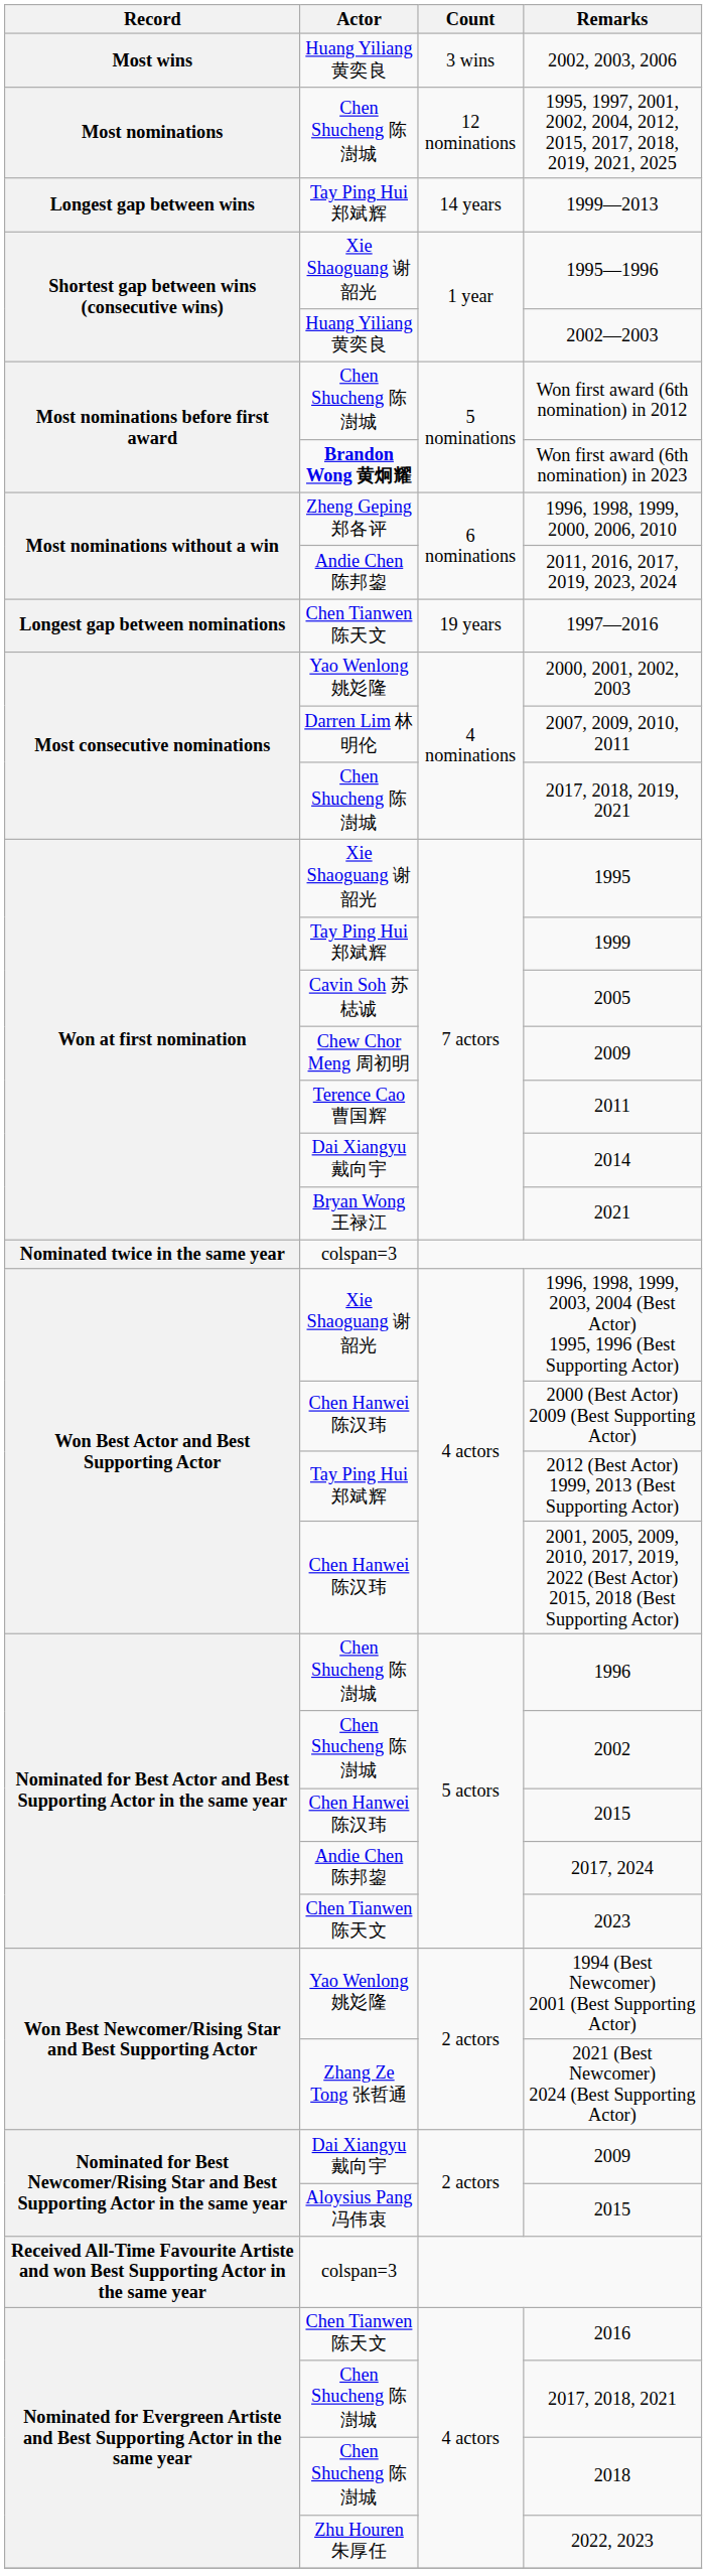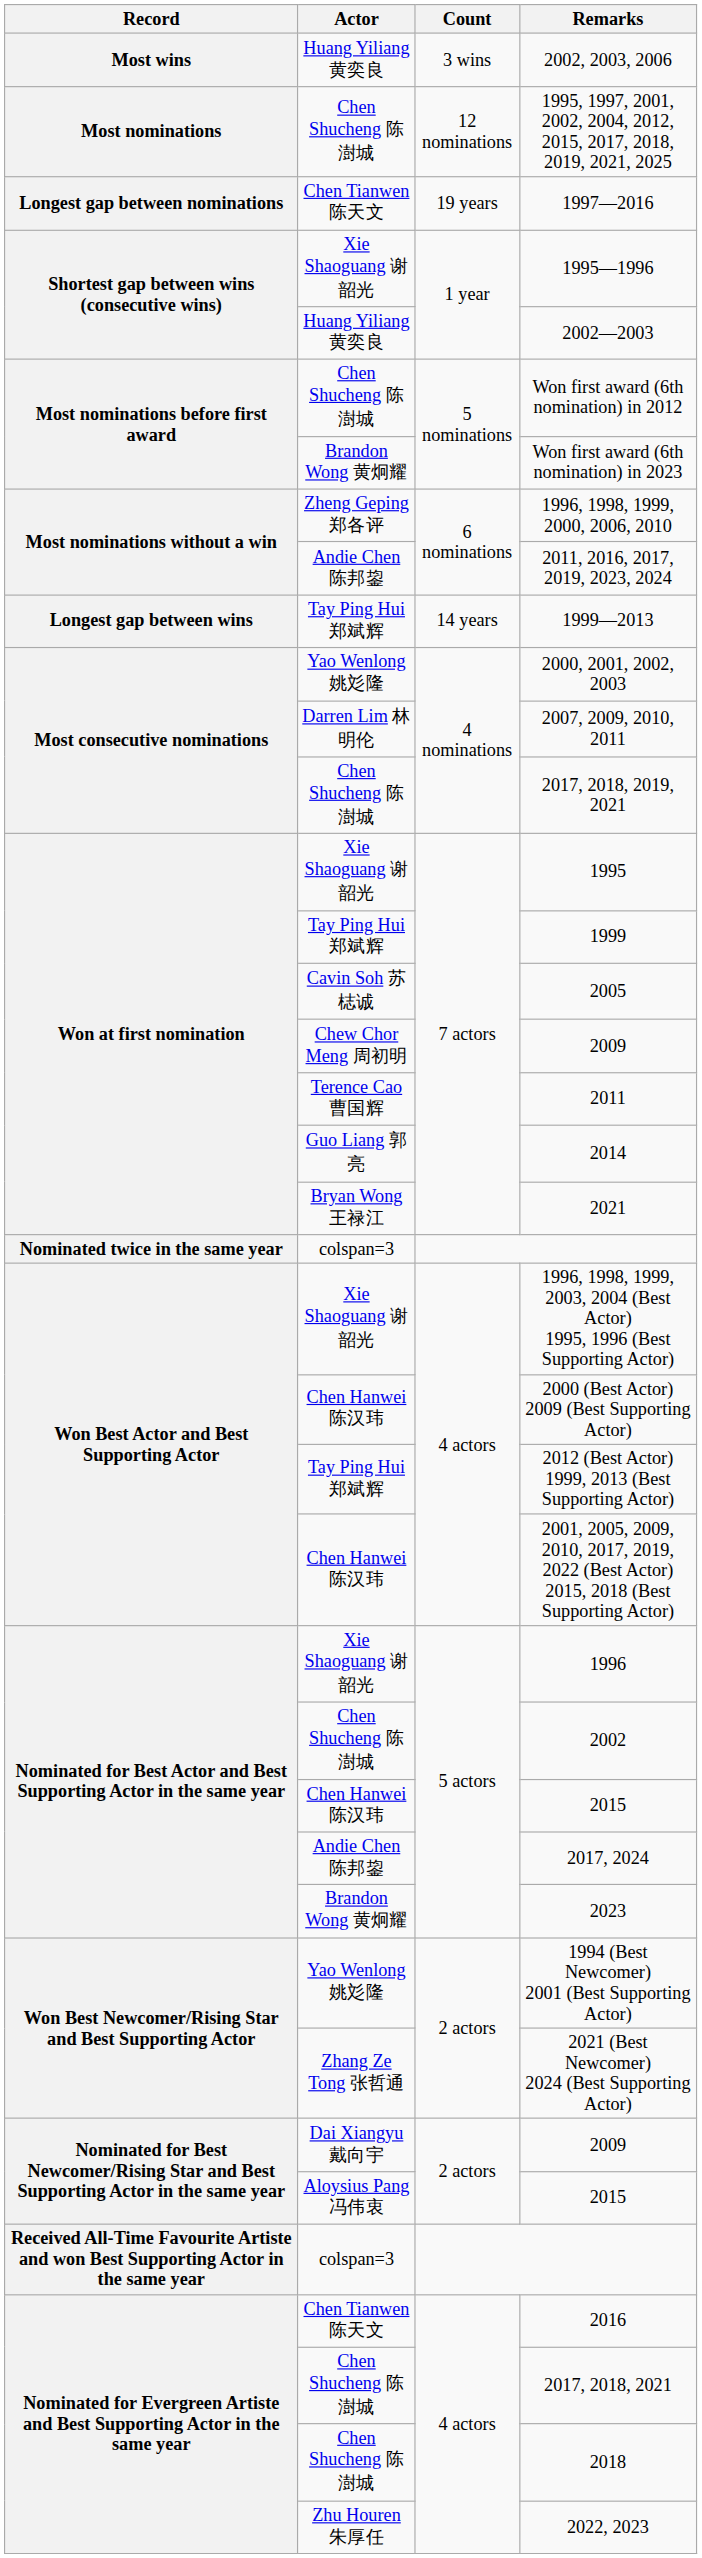rows swapped: 1999—2013 <-> 1997—2016
Won first award (6th nomination) in 2023 | Actor: bold -> normal
2014 | Actor: Dai Xiangyu 戴向宇 -> Guo Liang 郭亮
1996 | Actor: Chen Shucheng 陈澍城 -> Xie Shaoguang 谢韶光
2023 | Actor: Chen Tianwen 陈天文 -> Brandon Wong 黄炯耀
